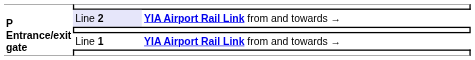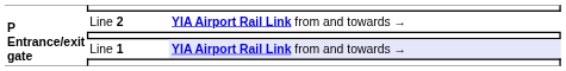Line 2 | column 2: lavender background -> no background
Line 1 | column 3: no background -> lavender background
